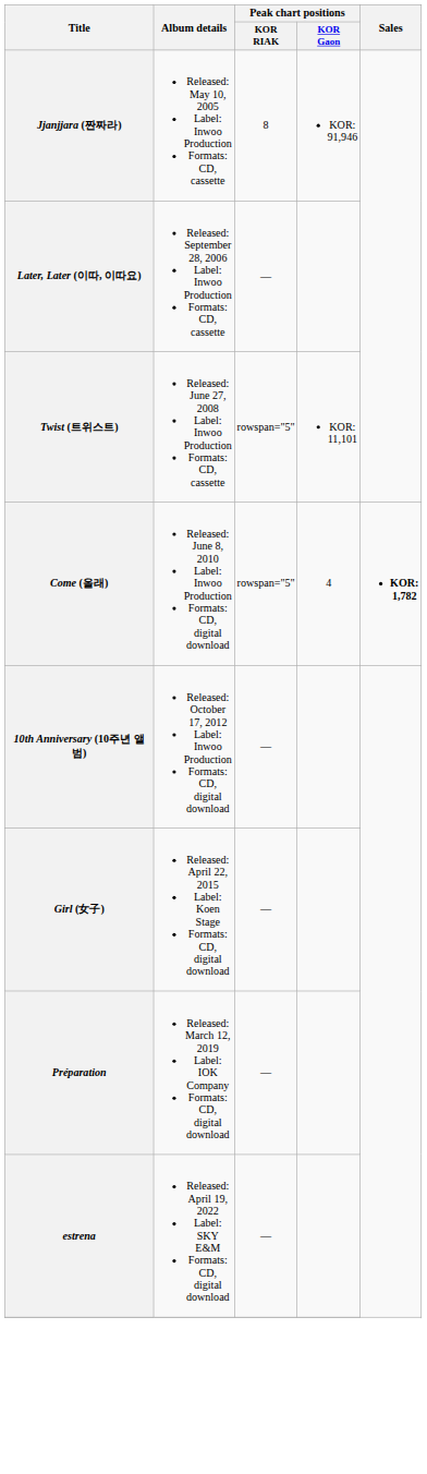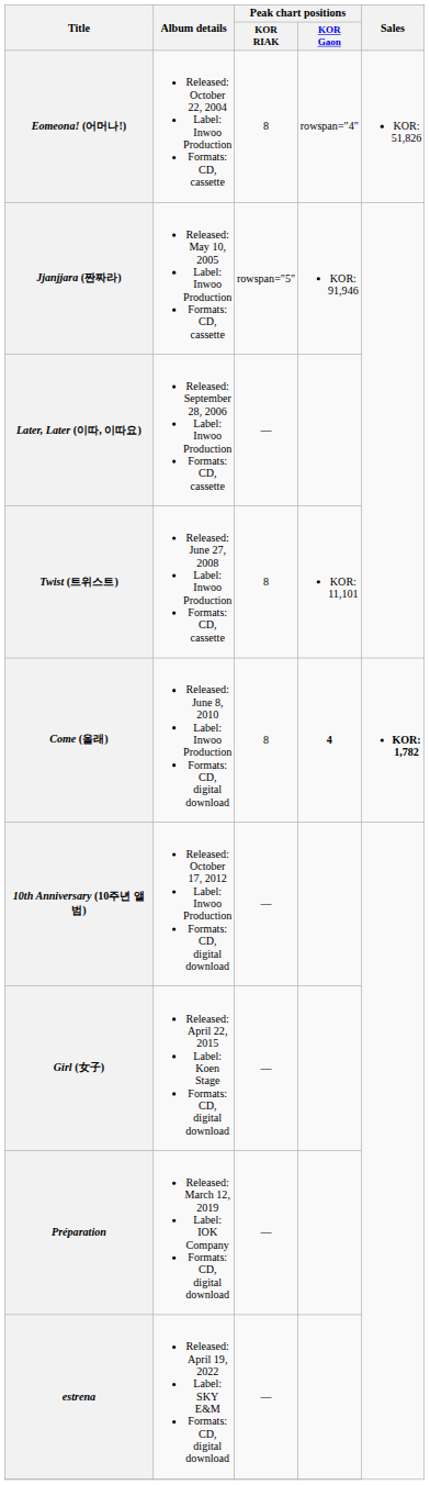+ row: Eomeona! (어머나!) | Released: October 22, 2004 Label: Inwoo Production Formats: CD, cassette | 8 | rowspan="4" | KOR: 51,826
Jjanjjara (짠짜라) | Peak chart positions / KOR RIAK: 8 -> rowspan="5"
Twist (트위스트) | Peak chart positions / KOR RIAK: rowspan="5" -> 8
Come (올래) | Peak chart positions / KOR RIAK: rowspan="5" -> 8
Come (올래) | Peak chart positions / KOR Gaon: normal -> bold
